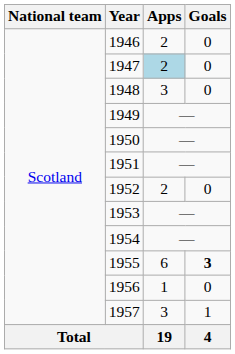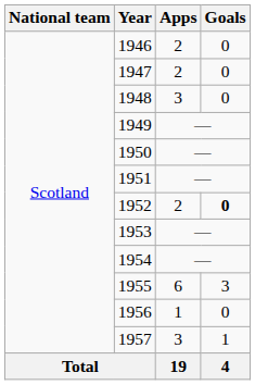1947 | Apps: lightblue background -> no background
1952 | Goals: normal -> bold
1955 | Goals: bold -> normal
